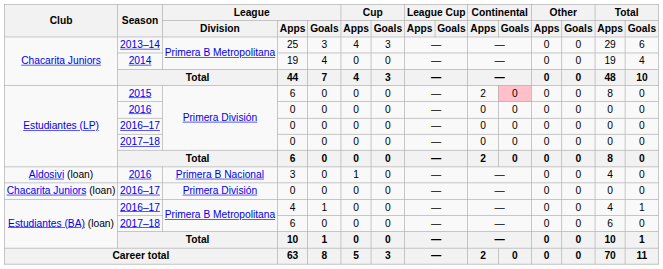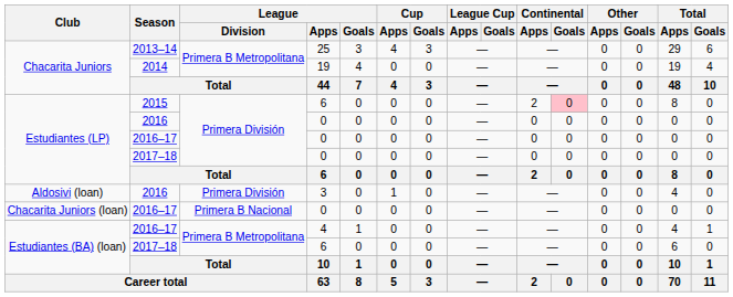Aldosivi (loan) / 2016 | League / Division: Primera B Nacional -> Primera División
Chacarita Juniors (loan) / 2016–17 | League / Division: Primera División -> Primera B Nacional
